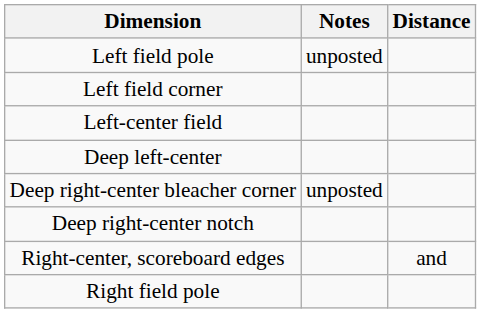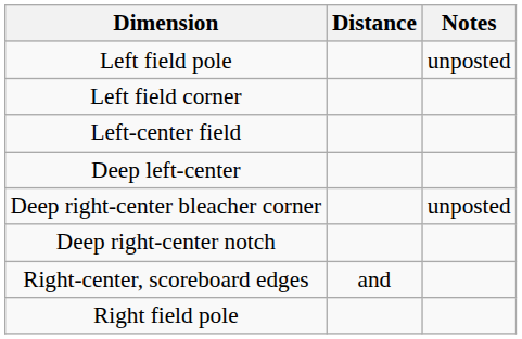columns swapped: Distance <-> Notes
